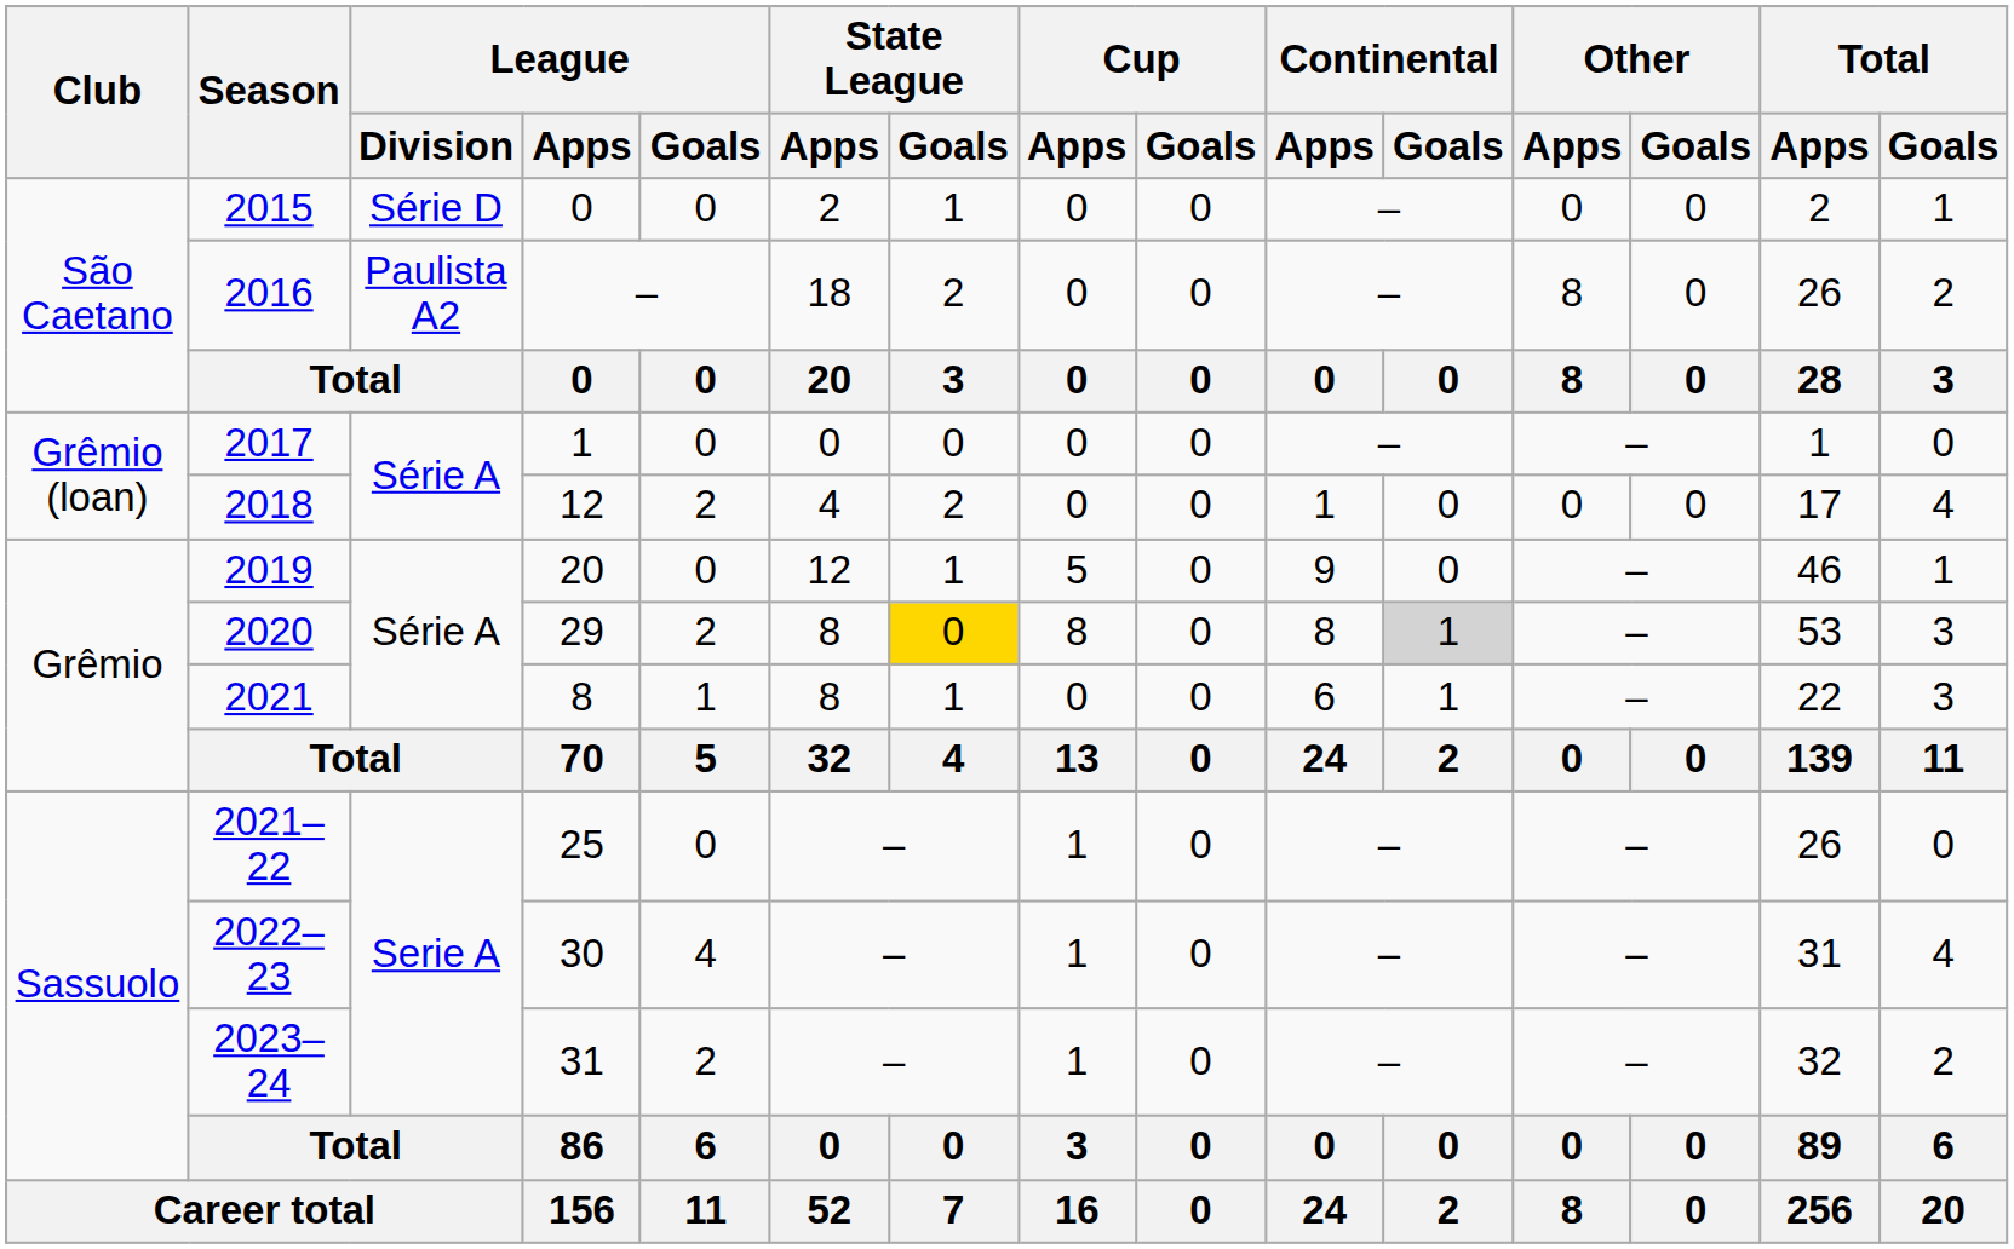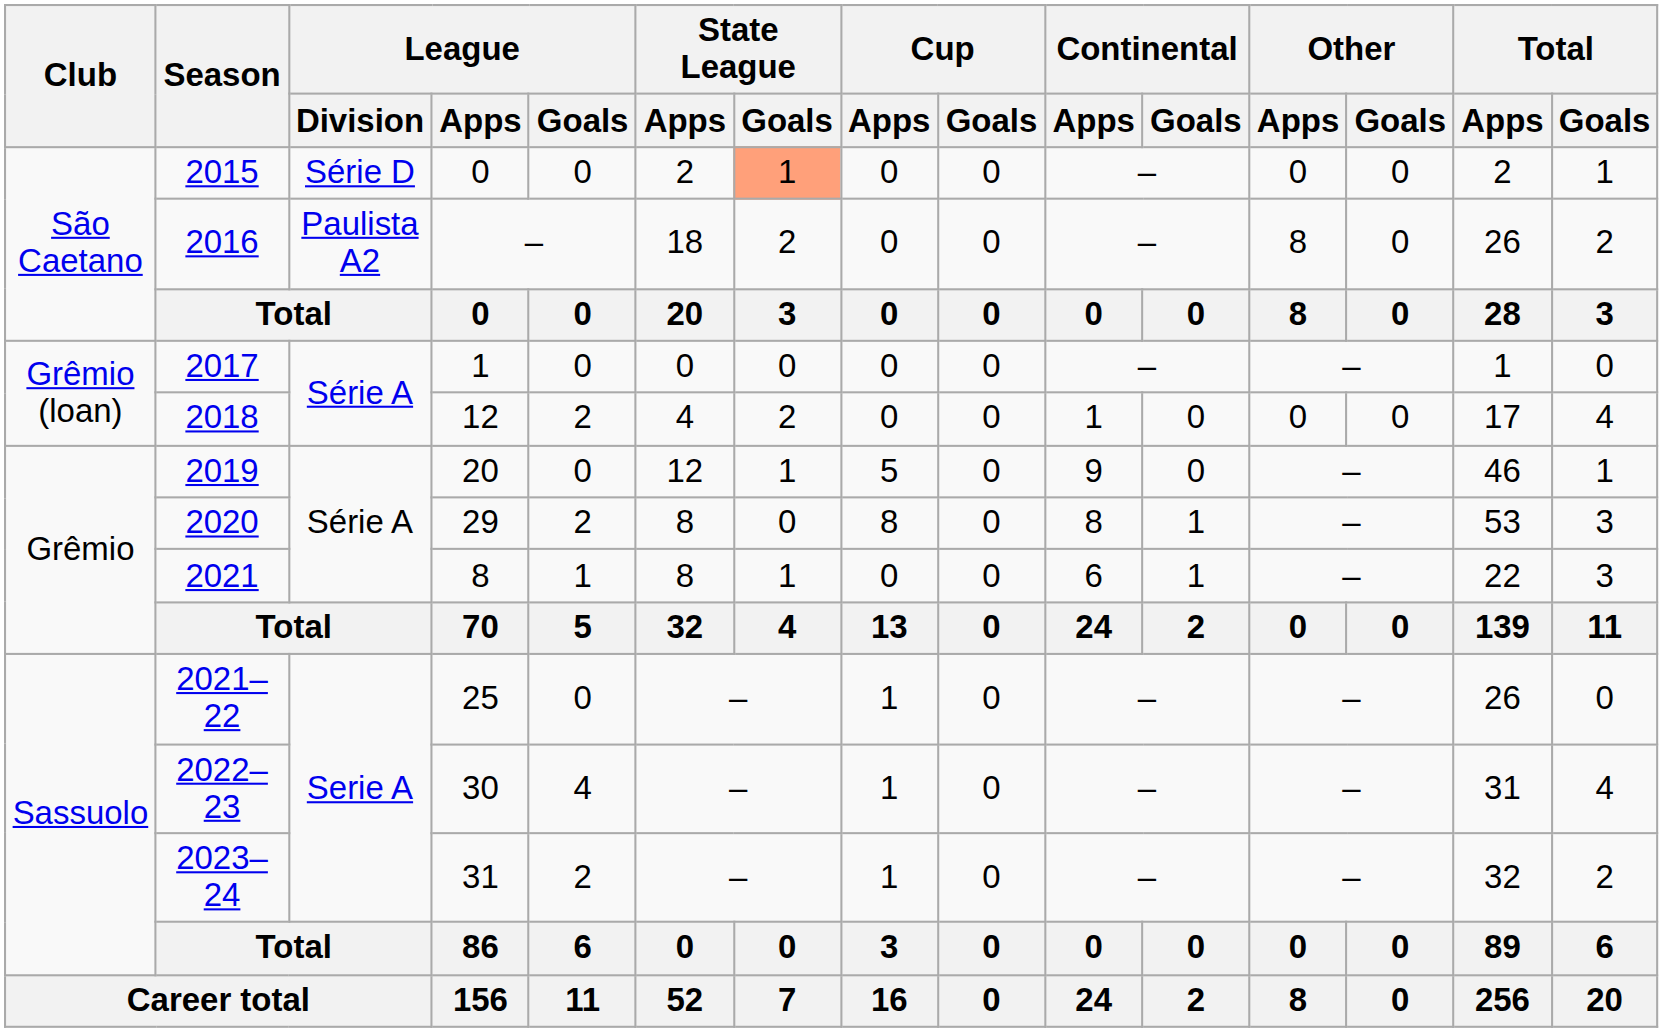2015 | State League / Goals: no background -> lightsalmon background
2020 | State League / Goals: gold background -> no background
2020 | Continental / Goals: lightgrey background -> no background
